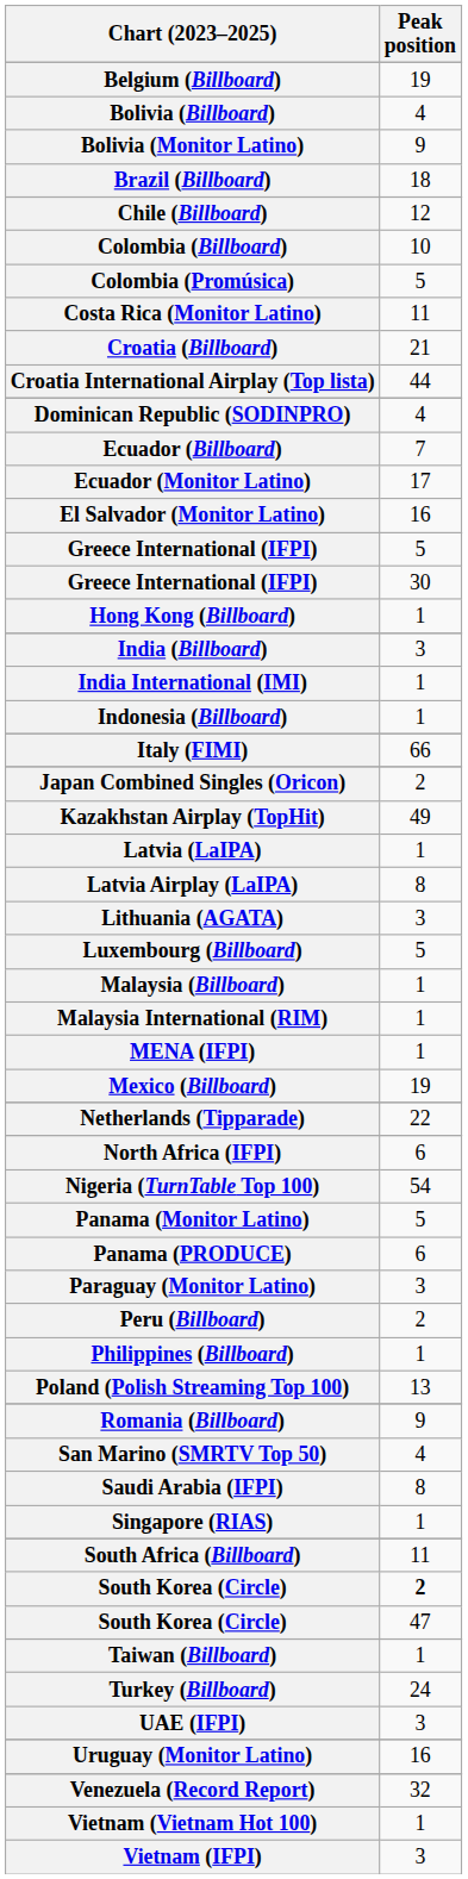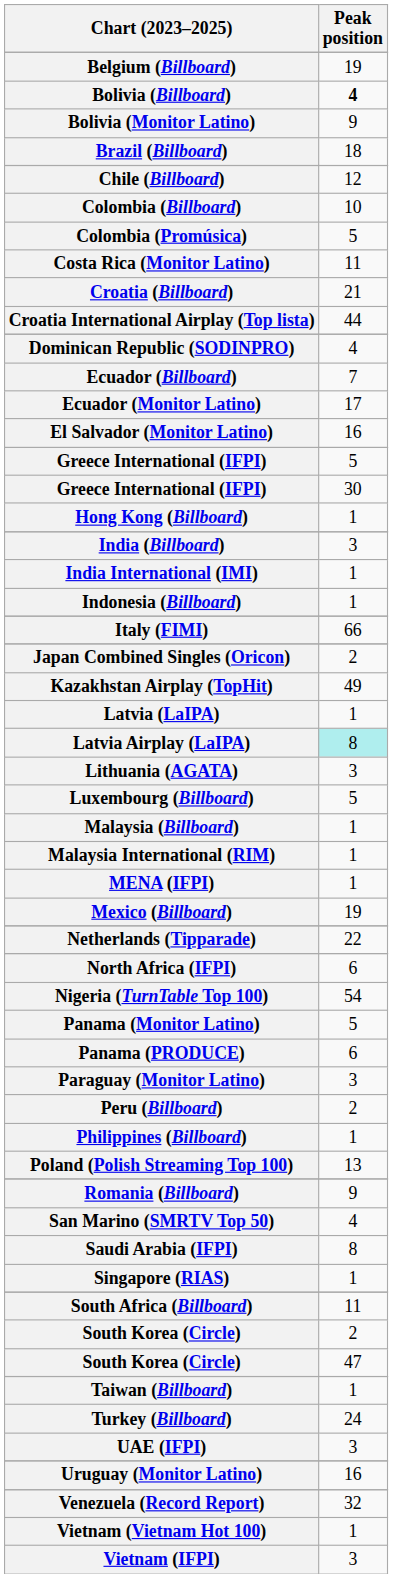row 3 | Peak position: normal -> bold
row 26 | Peak position: no background -> paleturquoise background
row 47 | Peak position: bold -> normal
